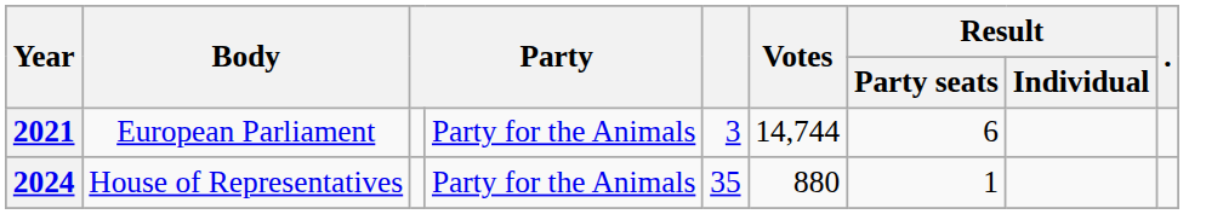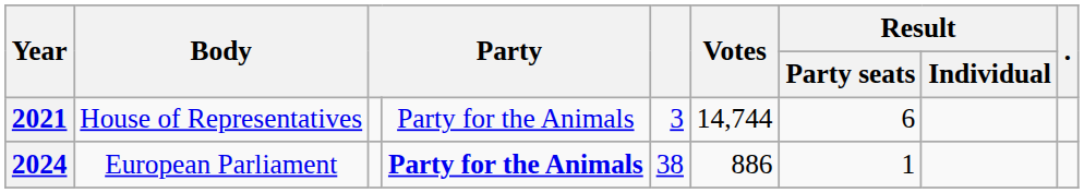2021 | Body: European Parliament -> House of Representatives
2024 | Body: House of Representatives -> European Parliament
2024 | column 4: normal -> bold
2024 | column 5: 35 -> 38
2024 | Votes: 880 -> 886
